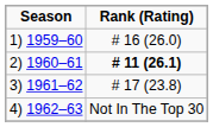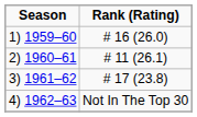2) 1960–61 | Rank (Rating): bold -> normal
